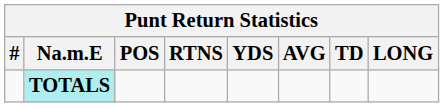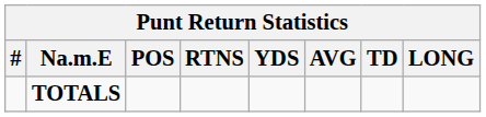row 3 | Na.m.E: paleturquoise background -> no background
